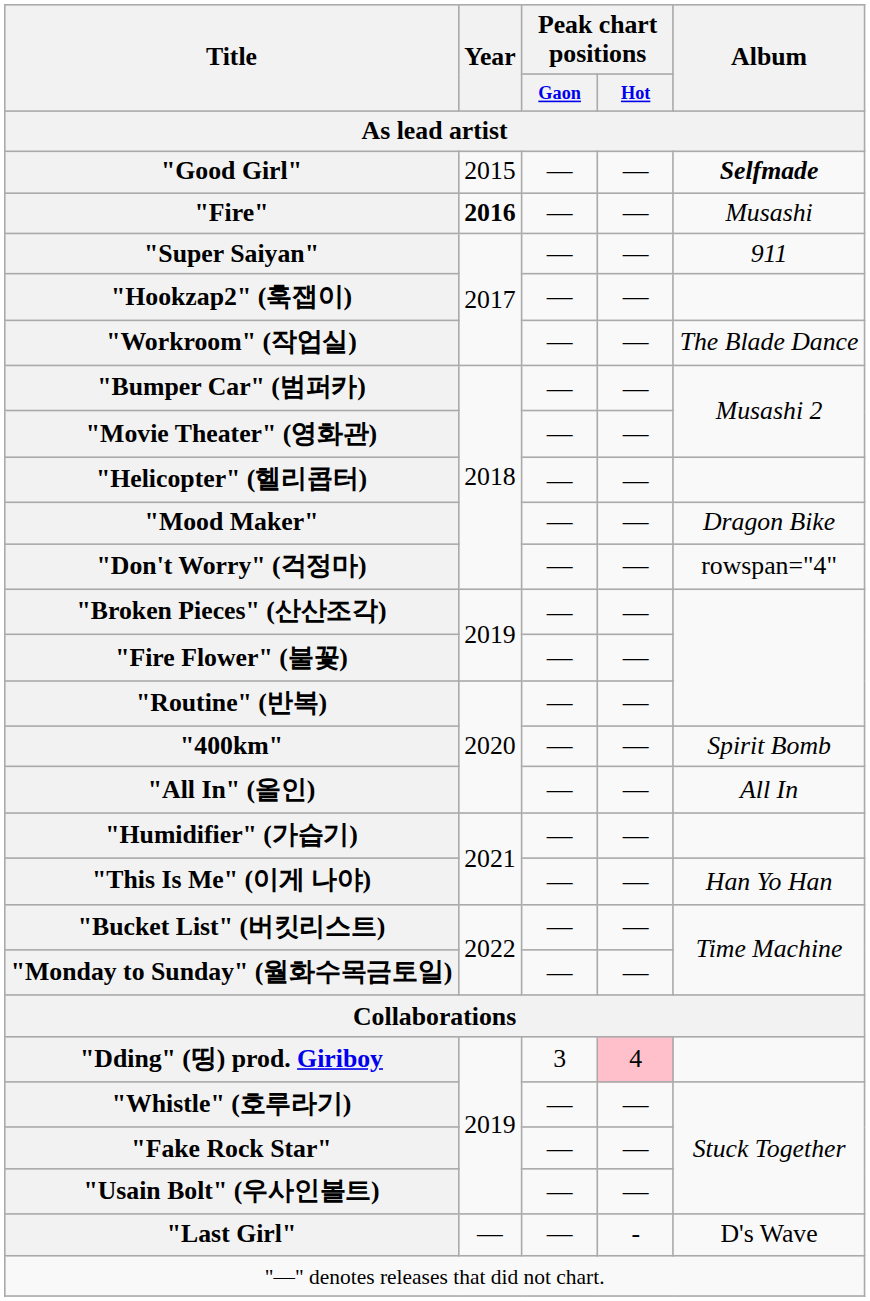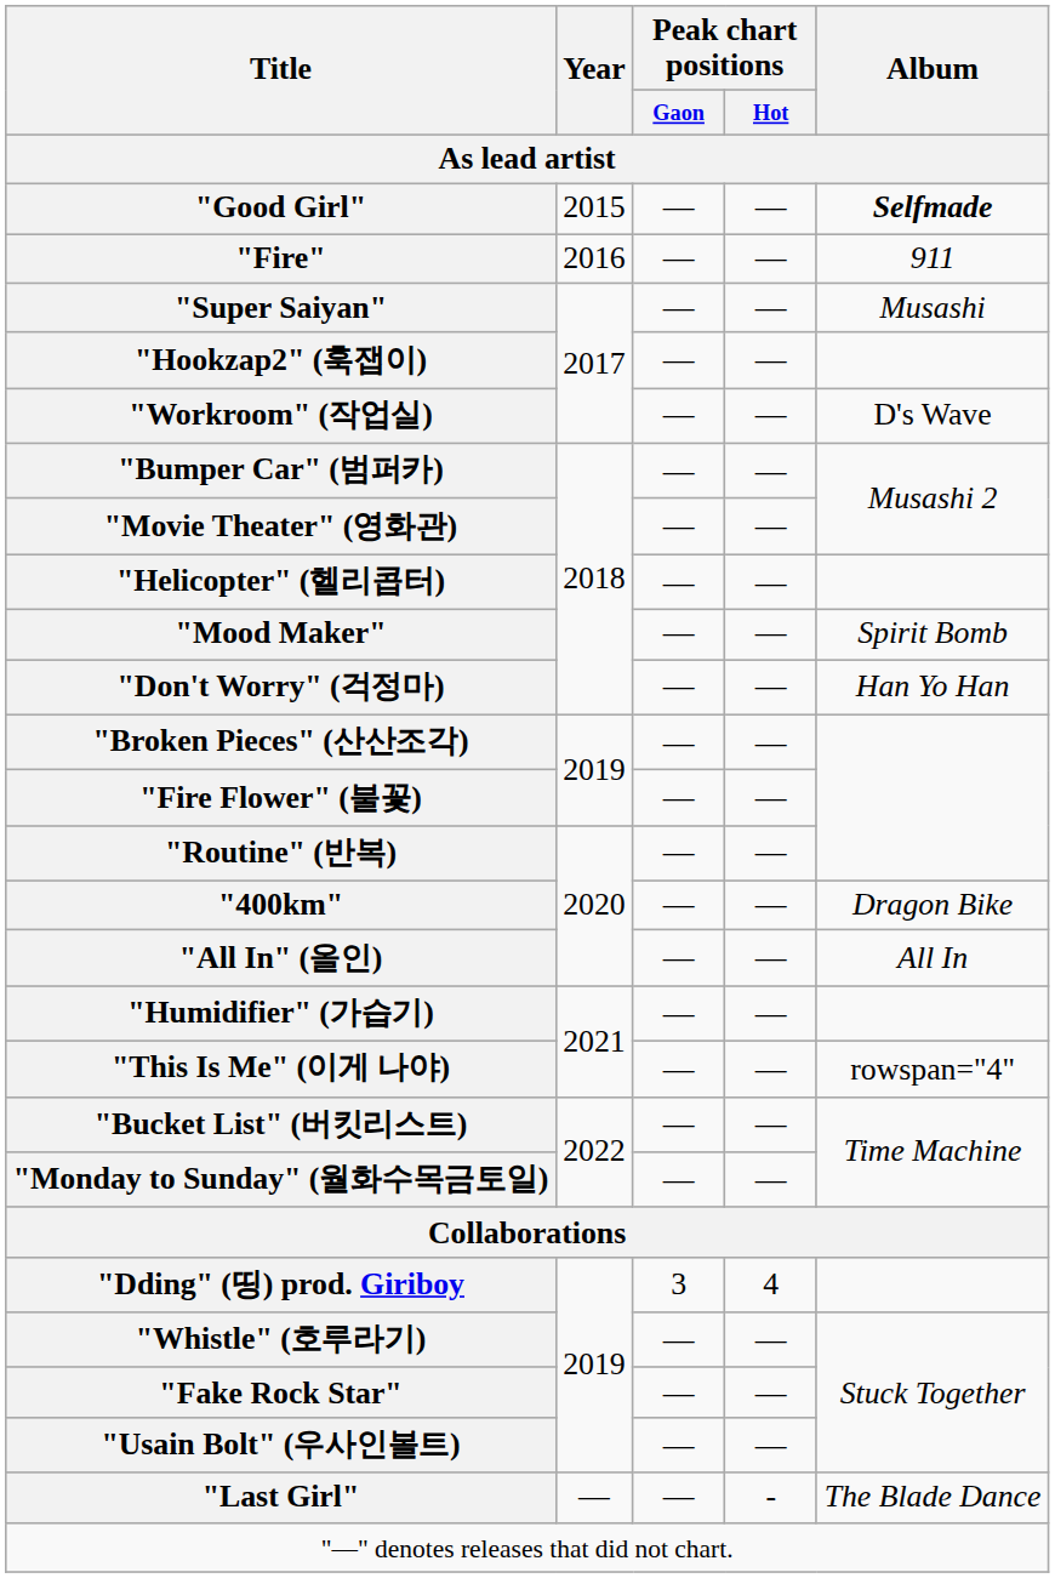"Fire" | Year: bold -> normal
"Fire" | Album: Musashi -> 911
"Super Saiyan" | Album: 911 -> Musashi
"Workroom" (작업실) | Album: The Blade Dance -> D's Wave
"Mood Maker" | Album: Dragon Bike -> Spirit Bomb
"Don't Worry" (걱정마) | Album: rowspan="4" -> Han Yo Han
"400km" | Album: Spirit Bomb -> Dragon Bike
"This Is Me" (이게 나야) | Album: Han Yo Han -> rowspan="4"
"Dding" (띵) prod. Giriboy | Peak chart positions / Hot: pink background -> no background
"Last Girl" | Album: D's Wave -> The Blade Dance
